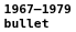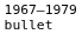row 1 | column 1: bold -> normal
